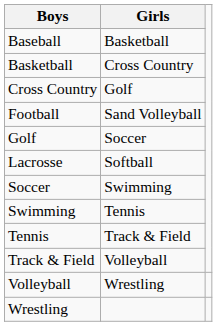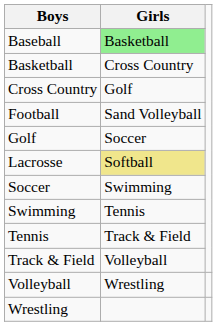Baseball | Girls: no background -> lightgreen background
Lacrosse | Girls: no background -> khaki background
